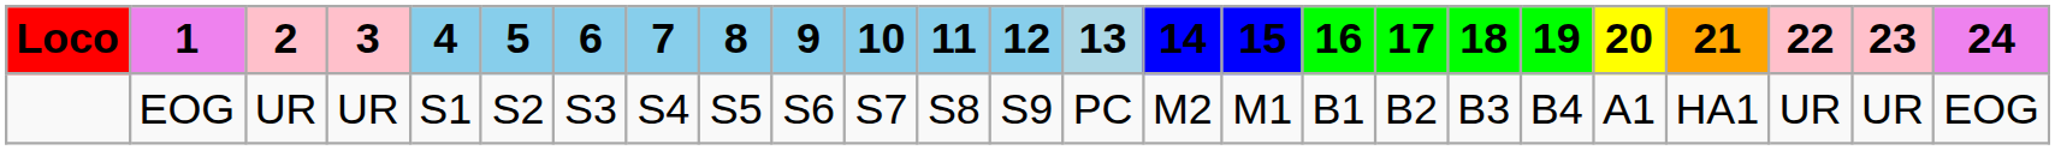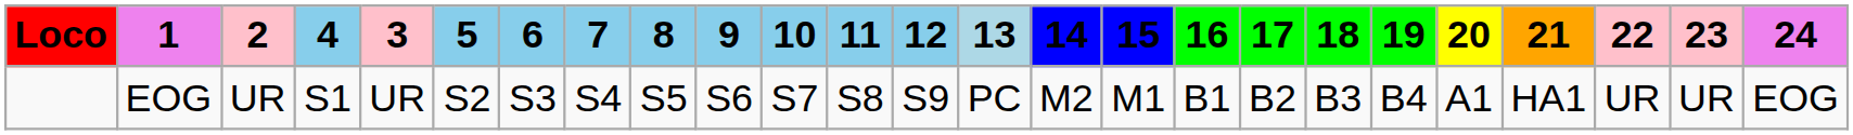columns swapped: 3 <-> 4
